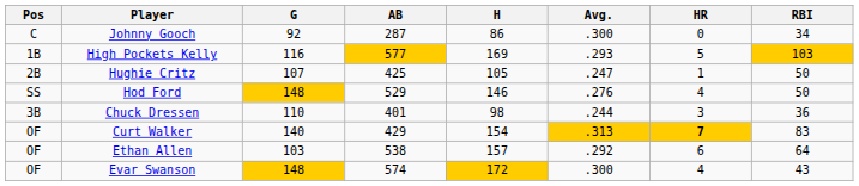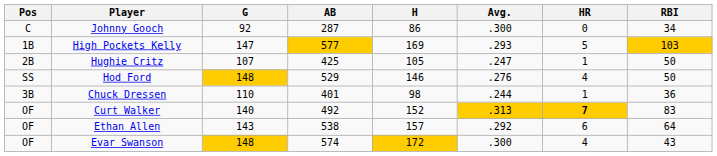High Pockets Kelly | G: 116 -> 147
Chuck Dressen | HR: 3 -> 1
Curt Walker | AB: 429 -> 492
Curt Walker | H: 154 -> 152
Ethan Allen | G: 103 -> 143
